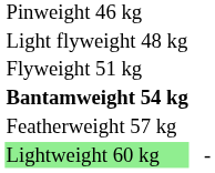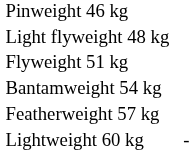Bantamweight 54 kg | column 1: bold -> normal
Lightweight 60 kg | column 1: lightgreen background -> no background
